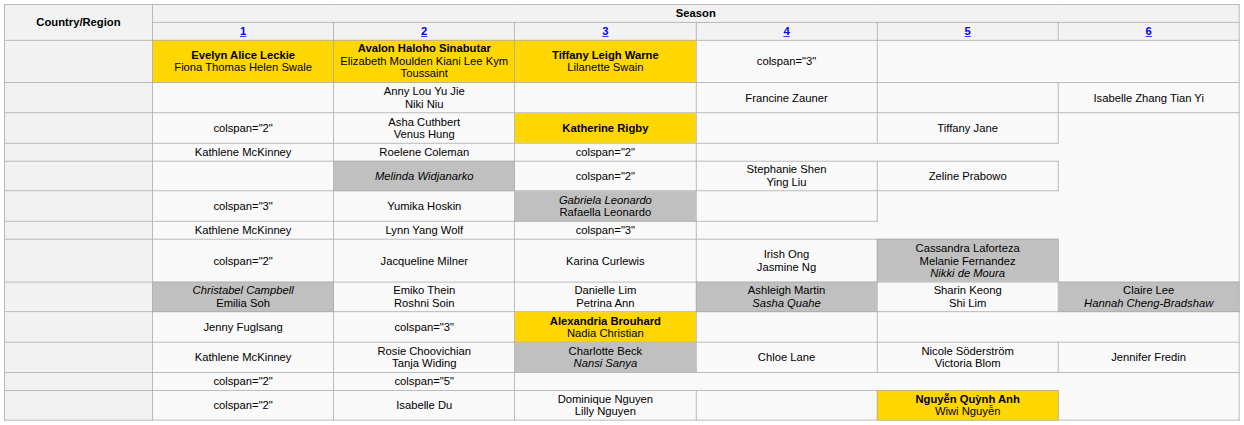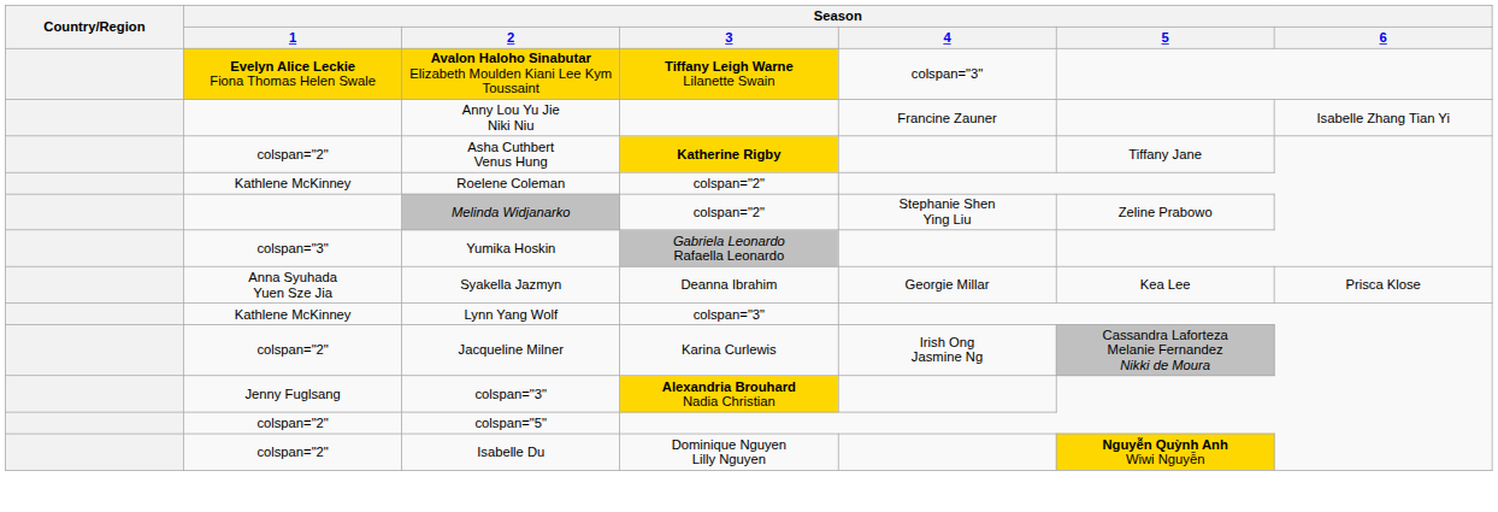+ row: Anna Syuhada Yuen Sze Jia | Syakella Jazmyn | Deanna Ibrahim | Georgie Millar | Kea Lee | Prisca Klose
- row: Christabel Campbell Emilia Soh | Emiko Thein Roshni Soin | Danielle Lim Petrina Ann | Ashleigh Martin Sasha Quahe | Sharin Keong Shi Lim | Claire Lee Hannah Cheng-Bradshaw
- row: Kathlene McKinney | Rosie Choovichian Tanja Widing | Charlotte Beck Nansi Sanya | Chloe Lane | Nicole Söderström Victoria Blom | Jennifer Fredin
